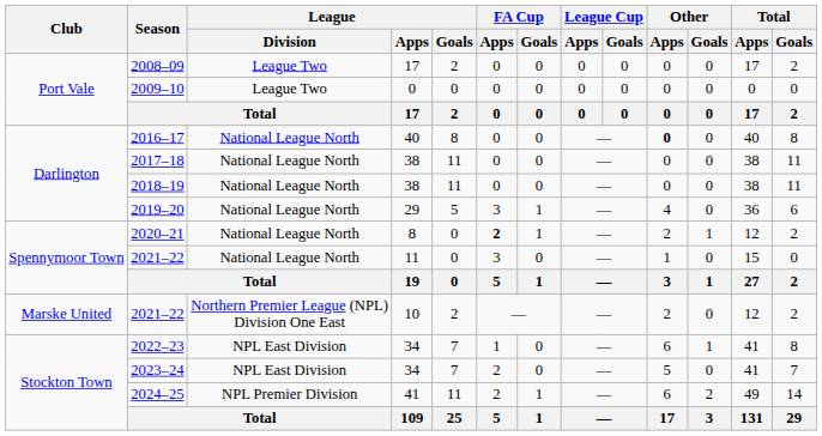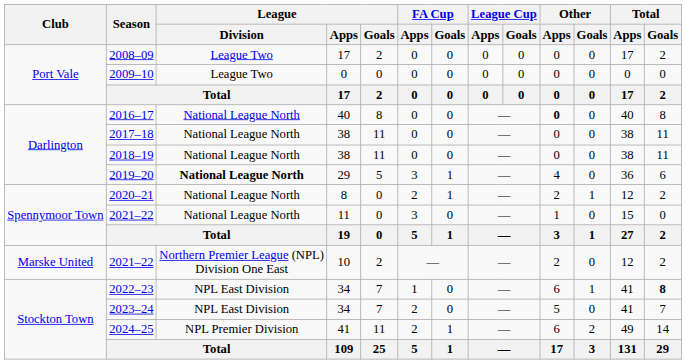2019–20 | League / Division: normal -> bold
2020–21 | FA Cup / Apps: bold -> normal
2022–23 | Total / Goals: normal -> bold
